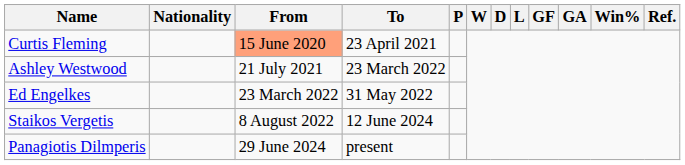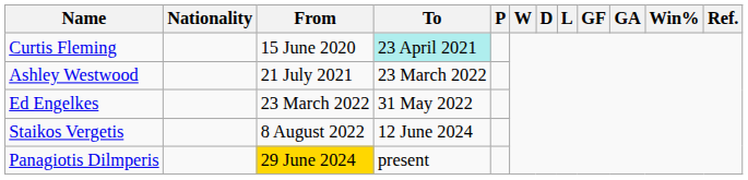Curtis Fleming | From: lightsalmon background -> no background
Curtis Fleming | To: no background -> paleturquoise background
Panagiotis Dilmperis | From: no background -> gold background
